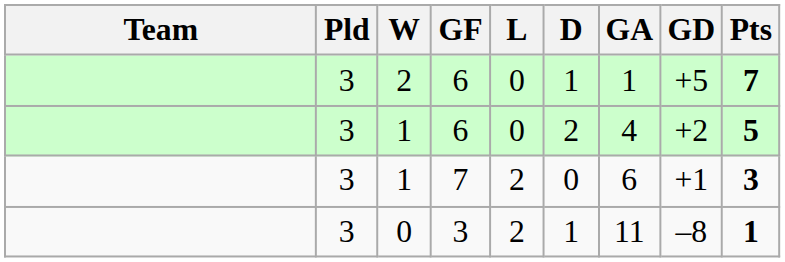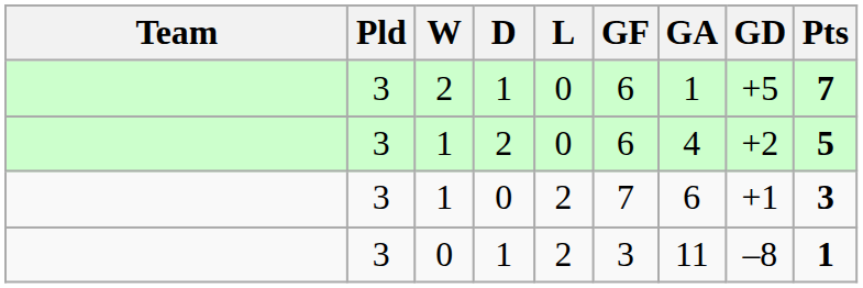columns swapped: D <-> GF
